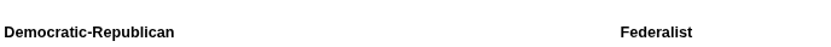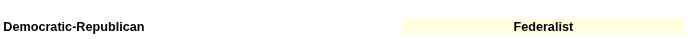Democratic-Republican | 64: no background -> lightyellow background
